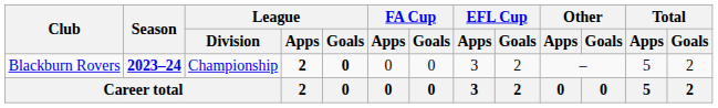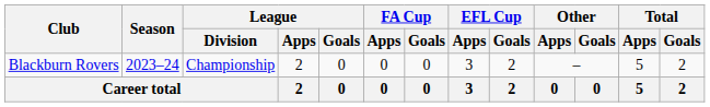Blackburn Rovers | Season: bold -> normal
Blackburn Rovers | League / Apps: bold -> normal
Blackburn Rovers | League / Goals: bold -> normal
